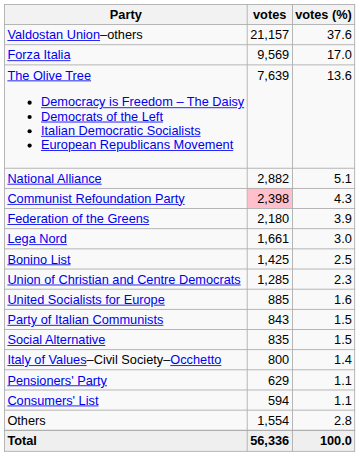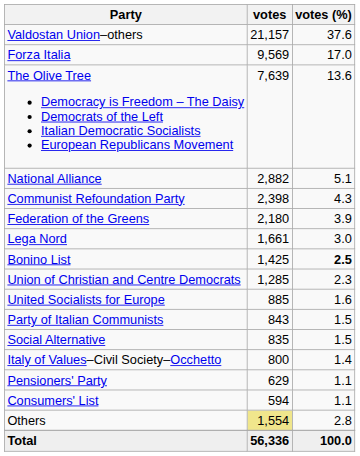Communist Refoundation Party | votes: pink background -> no background
Bonino List | votes (%): normal -> bold
Others | votes: no background -> khaki background
